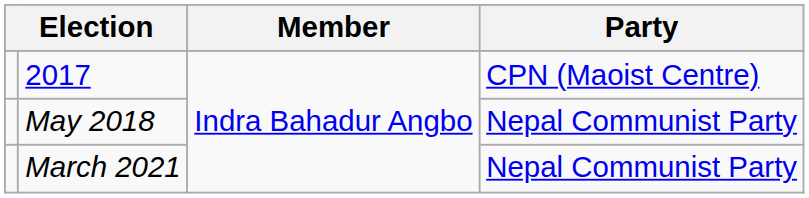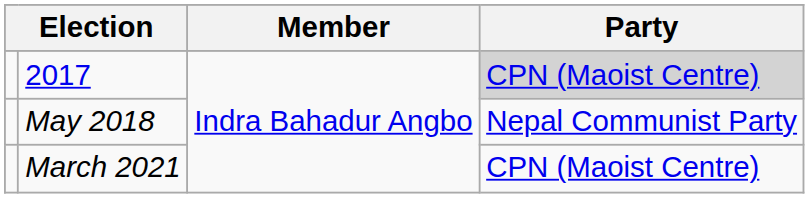2017 | Party: no background -> lightgrey background
March 2021 | Party: Nepal Communist Party -> CPN (Maoist Centre)
